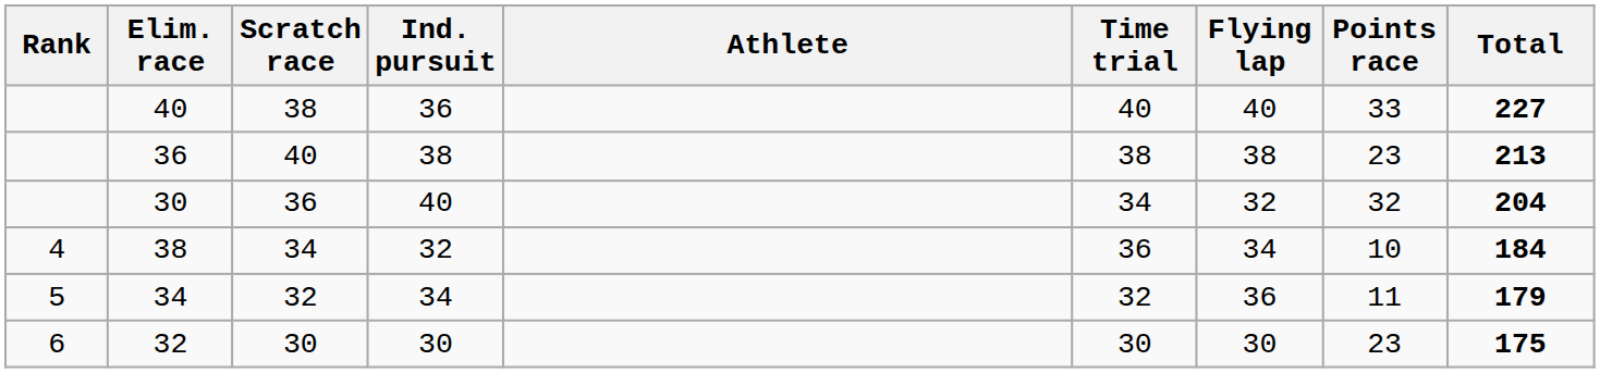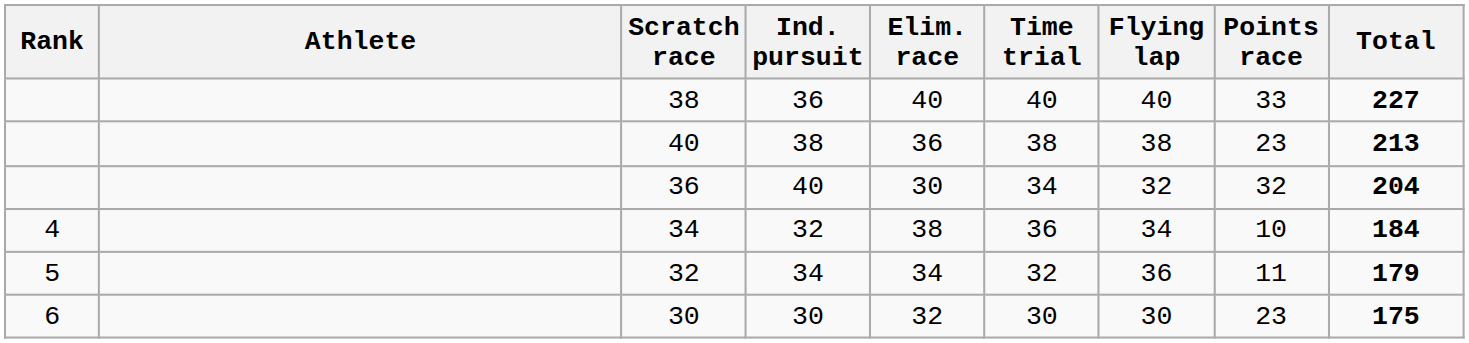columns swapped: Athlete <-> Elim. race
